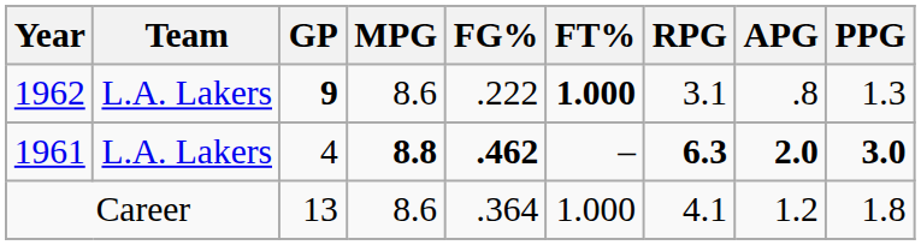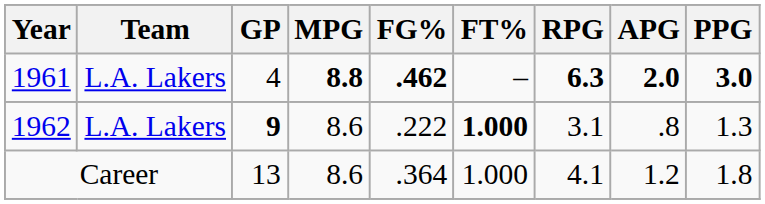rows swapped: 1961 <-> 1962
